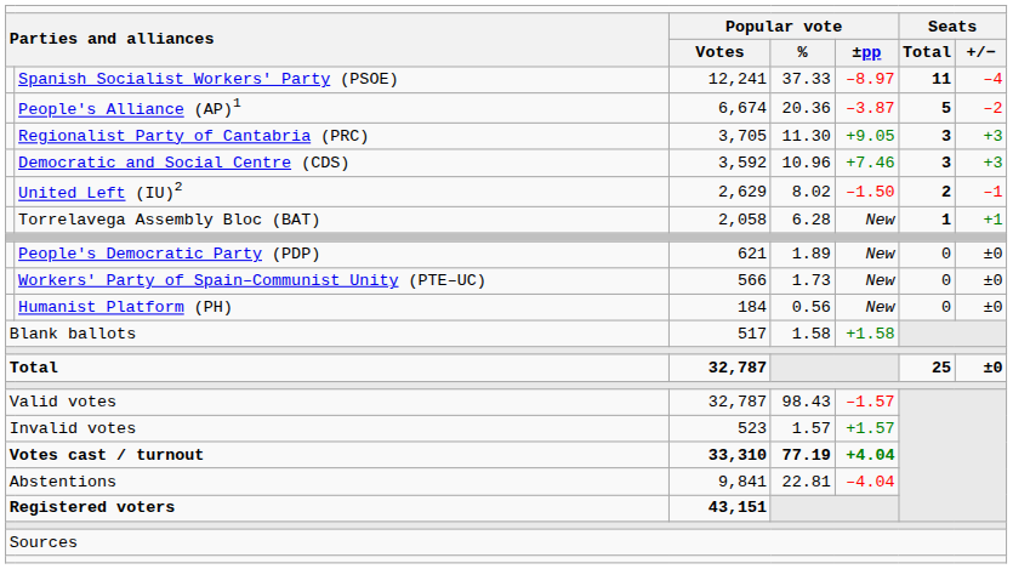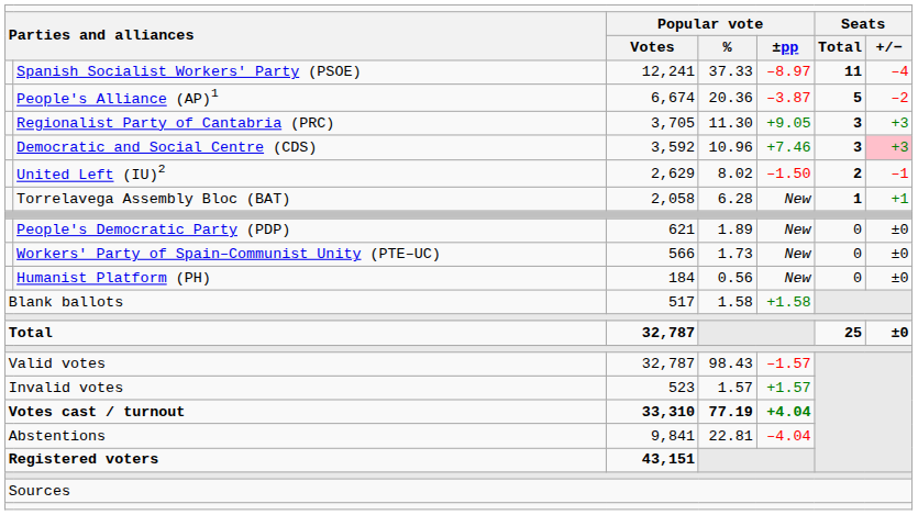Democratic and Social Centre (CDS) | column 7: no background -> pink background
